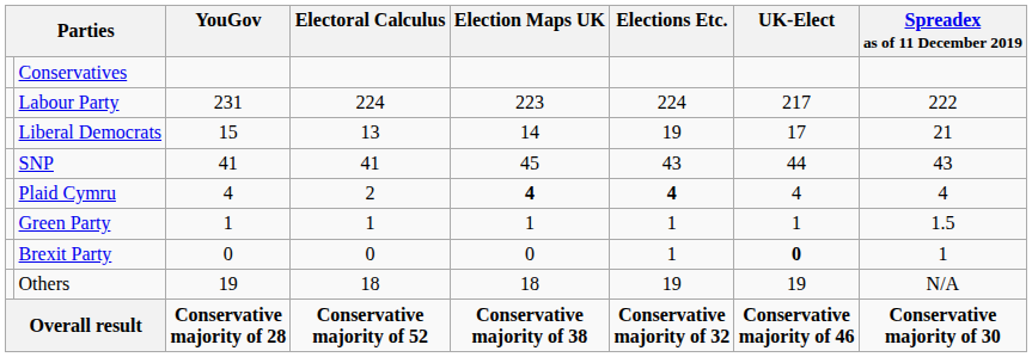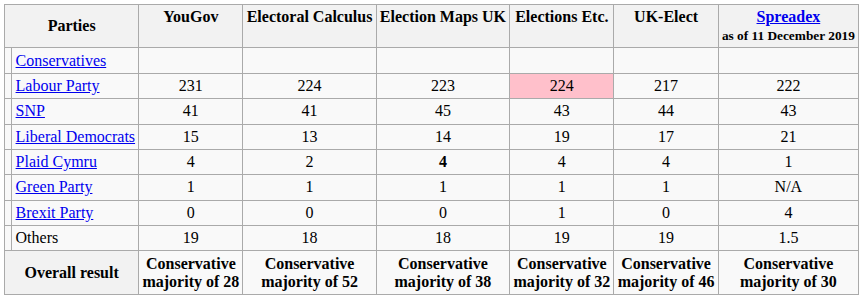Labour Party | Elections Etc.: no background -> pink background
rows swapped: SNP <-> Liberal Democrats
Plaid Cymru | Elections Etc.: bold -> normal
Plaid Cymru | Spreadex as of 11 December 2019: 4 -> 1
Green Party | Spreadex as of 11 December 2019: 1.5 -> N/A
Brexit Party | UK-Elect: bold -> normal
Brexit Party | Spreadex as of 11 December 2019: 1 -> 4
Others | Spreadex as of 11 December 2019: N/A -> 1.5
